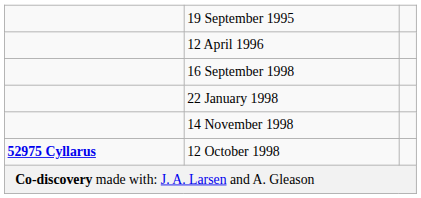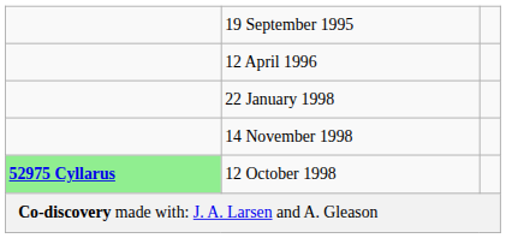- row: 16 September 1998
12 October 1998 | column 1: no background -> lightgreen background
